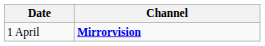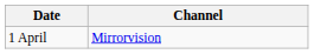1 April | Channel: bold -> normal
